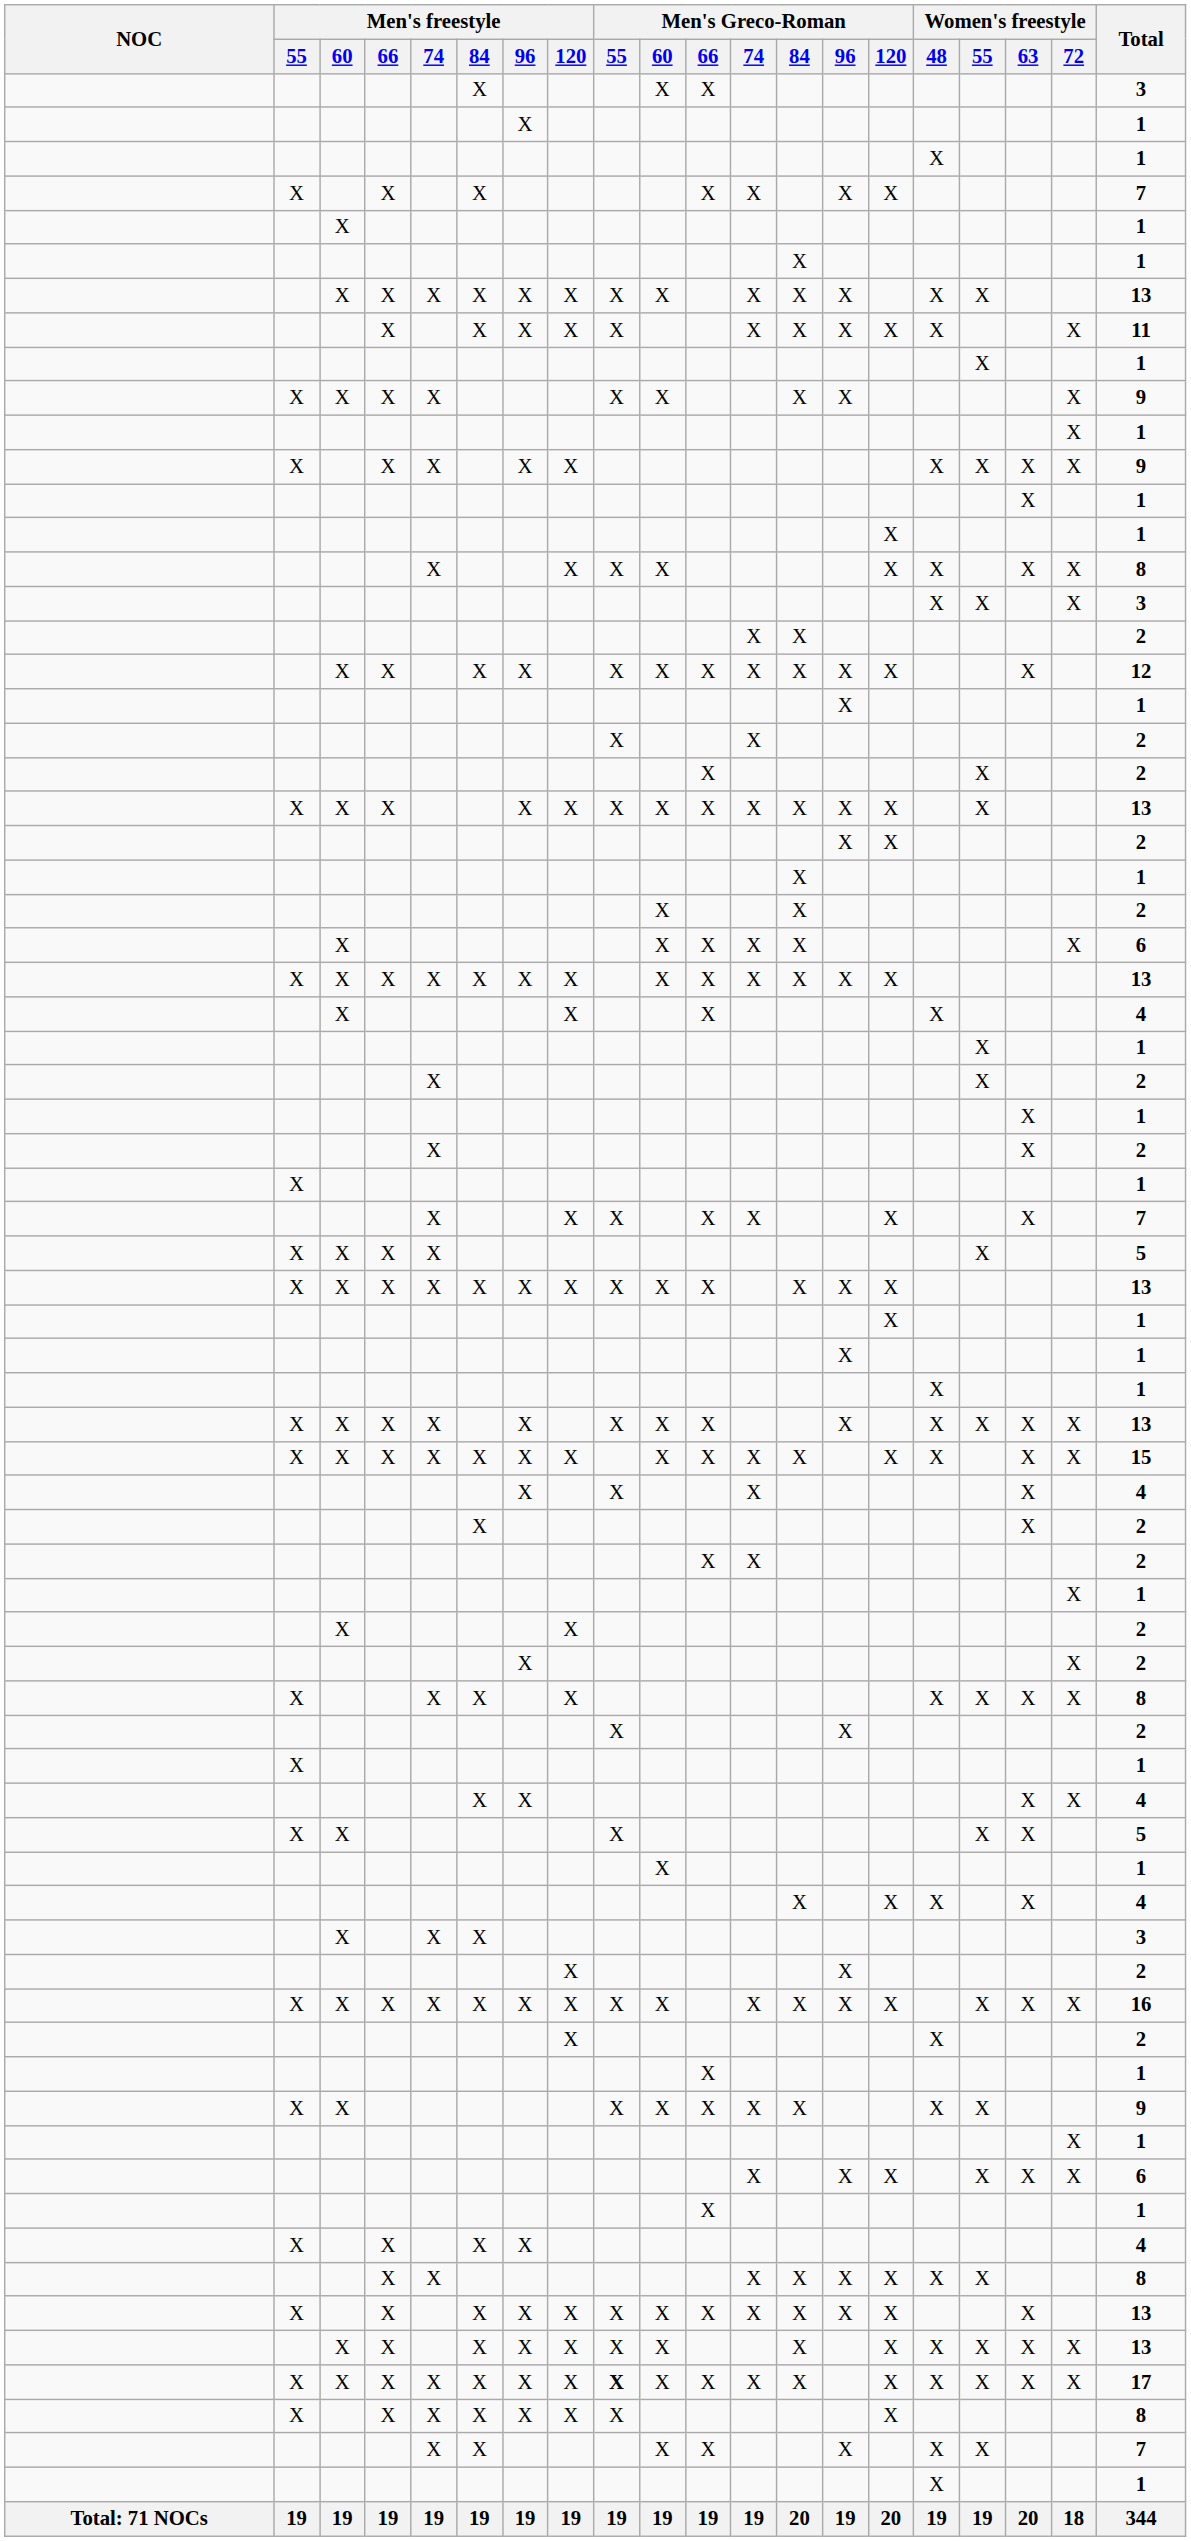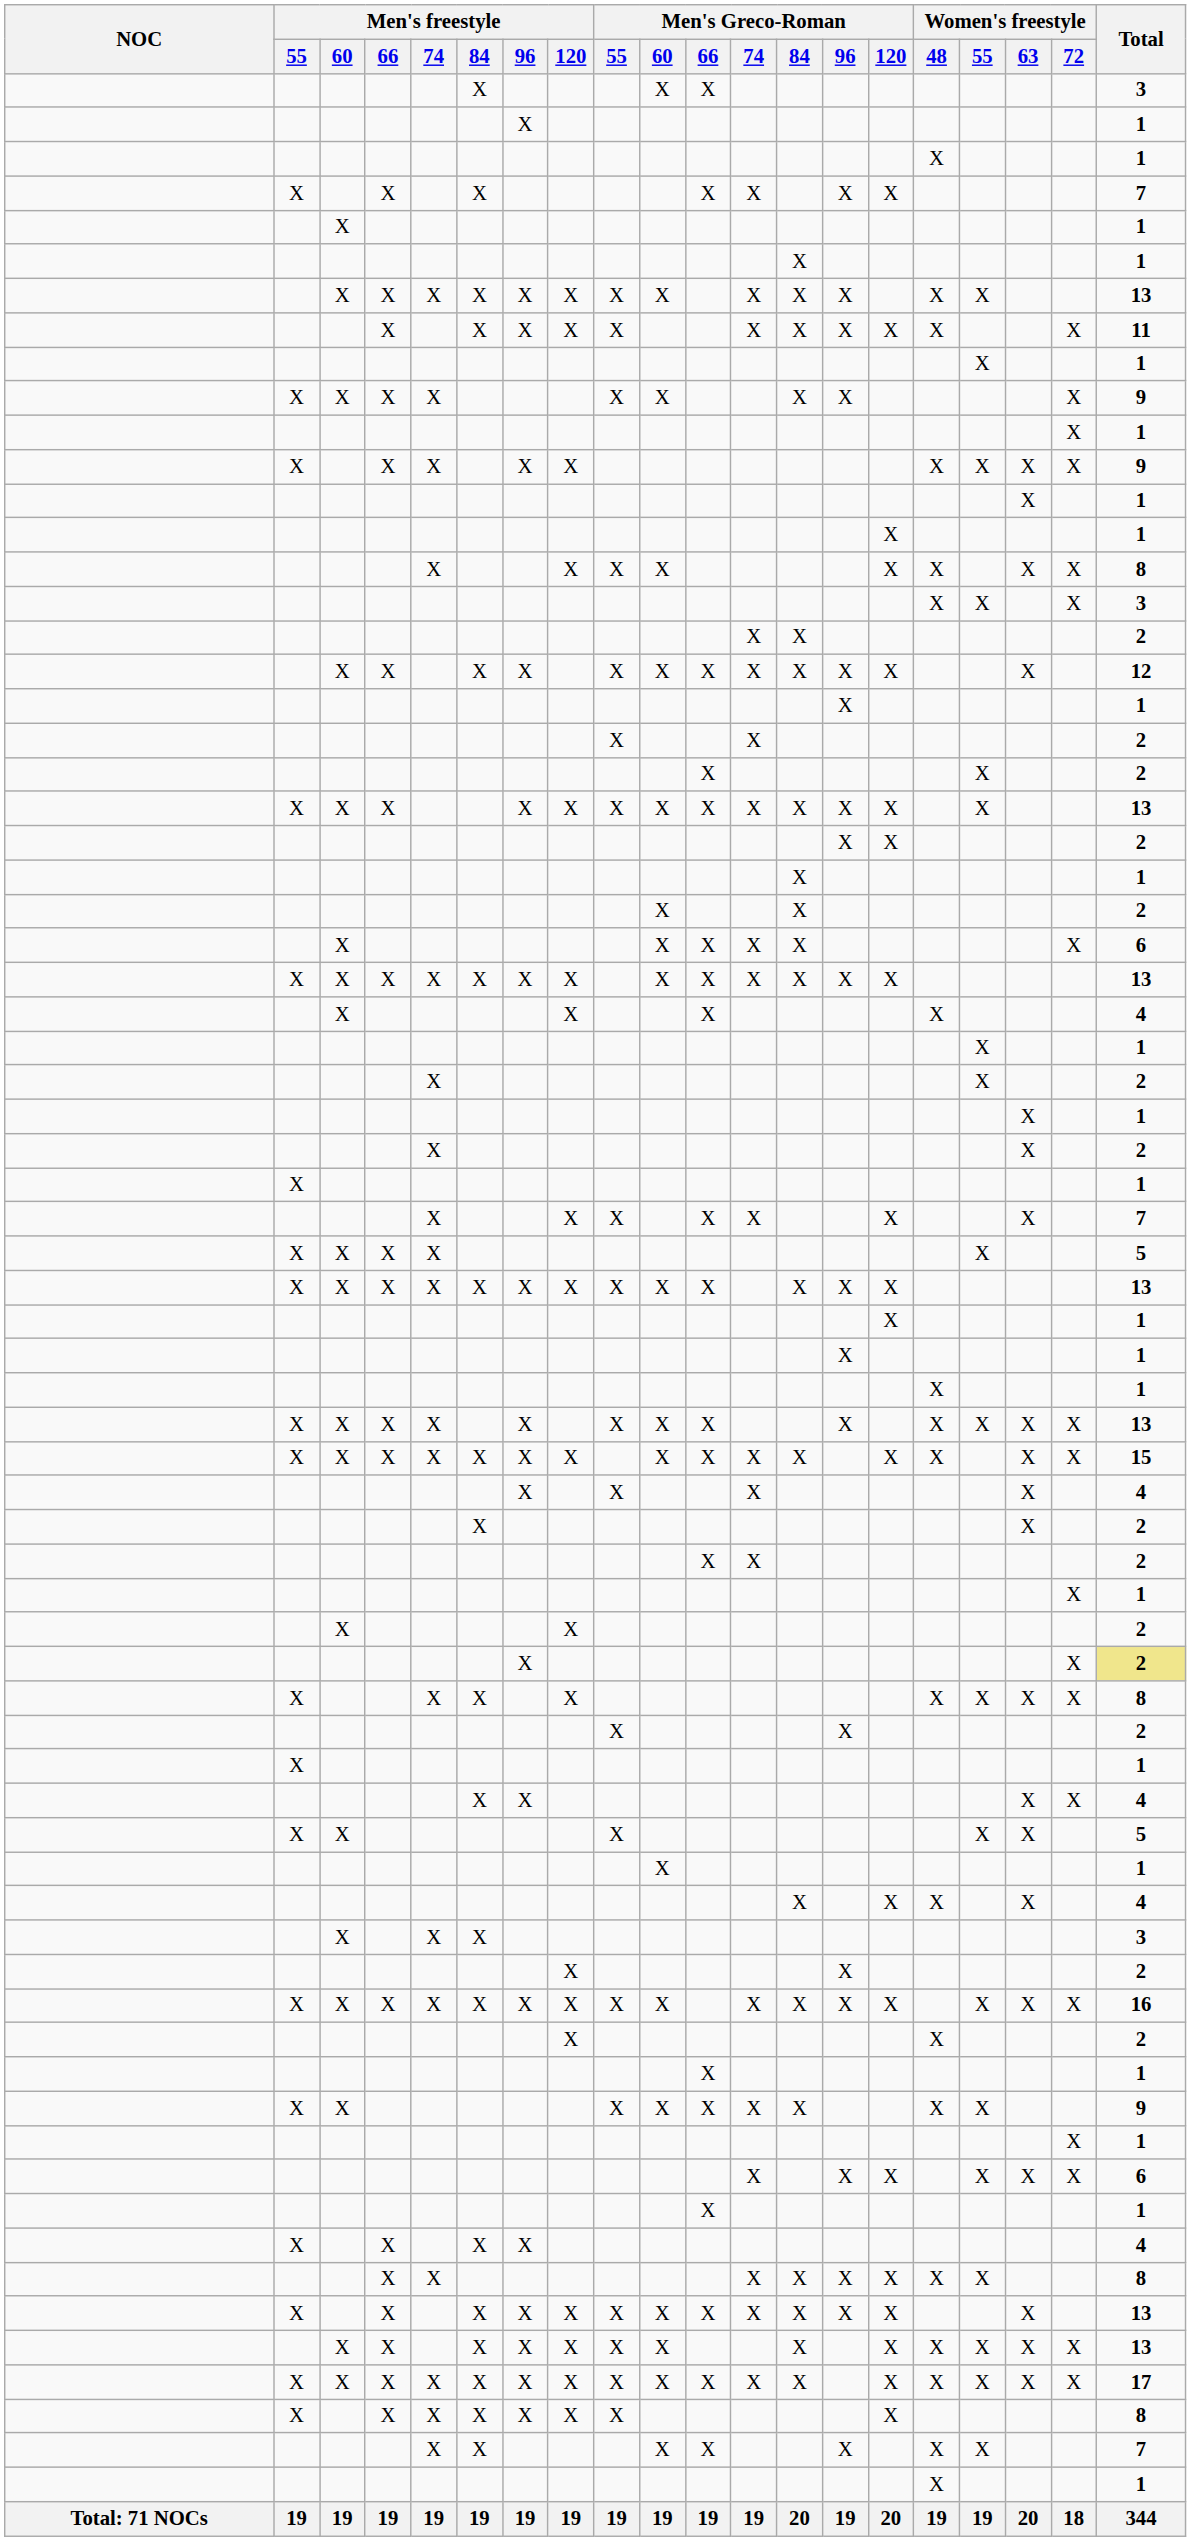row 49 | Total: no background -> khaki background
row 70 | Men's Greco-Roman / 55: bold -> normal
